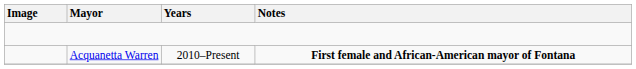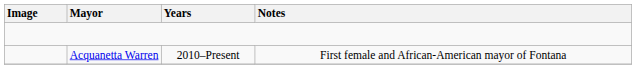Acquanetta Warren | Notes: bold -> normal
